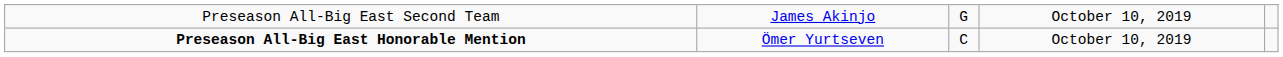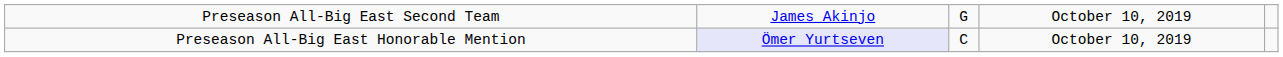row 2 | column 1: bold -> normal
row 2 | column 2: no background -> lavender background
